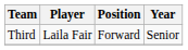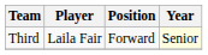Third | Year: no background -> lightyellow background
